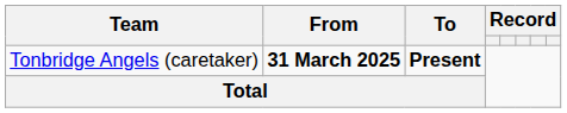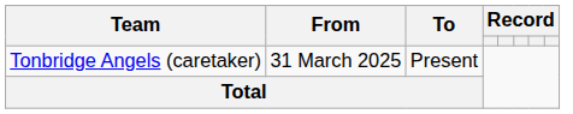Tonbridge Angels (caretaker) | From: bold -> normal
Tonbridge Angels (caretaker) | To: bold -> normal
